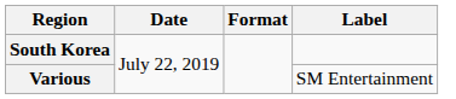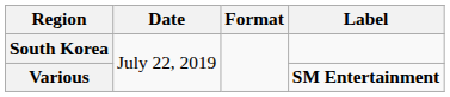Various | Label: normal -> bold
